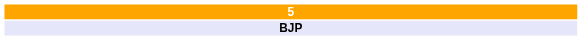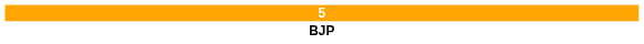row 2 | column 1: lavender background -> no background
